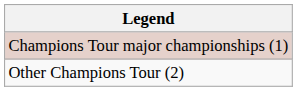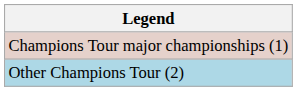row 3 | column 1: no background -> lightblue background
